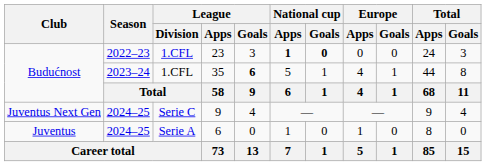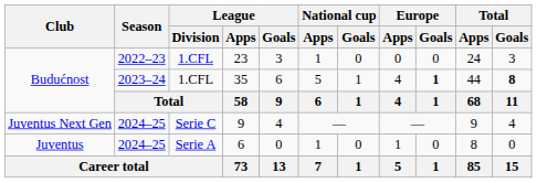23 | National cup / Apps: bold -> normal
23 | National cup / Goals: bold -> normal
35 | League / Goals: bold -> normal
35 | Europe / Goals: normal -> bold
35 | Total / Goals: normal -> bold
